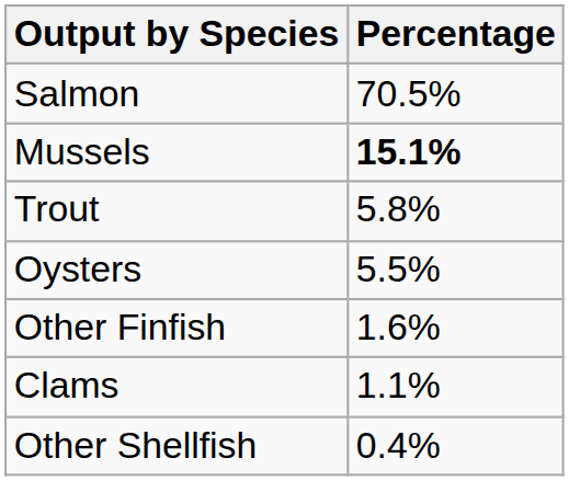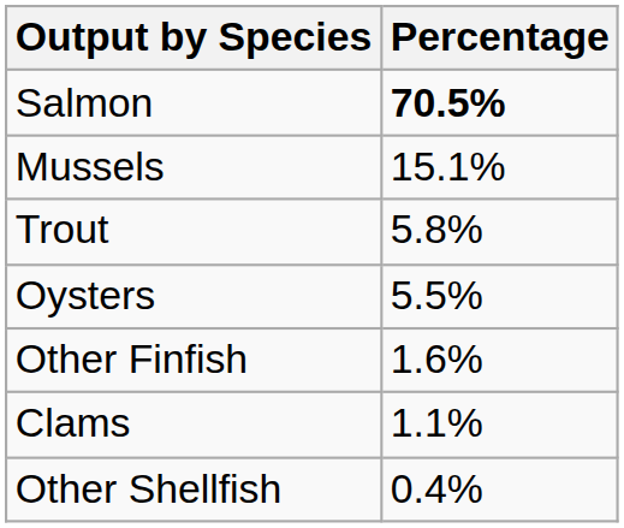Salmon | Percentage: normal -> bold
Mussels | Percentage: bold -> normal
